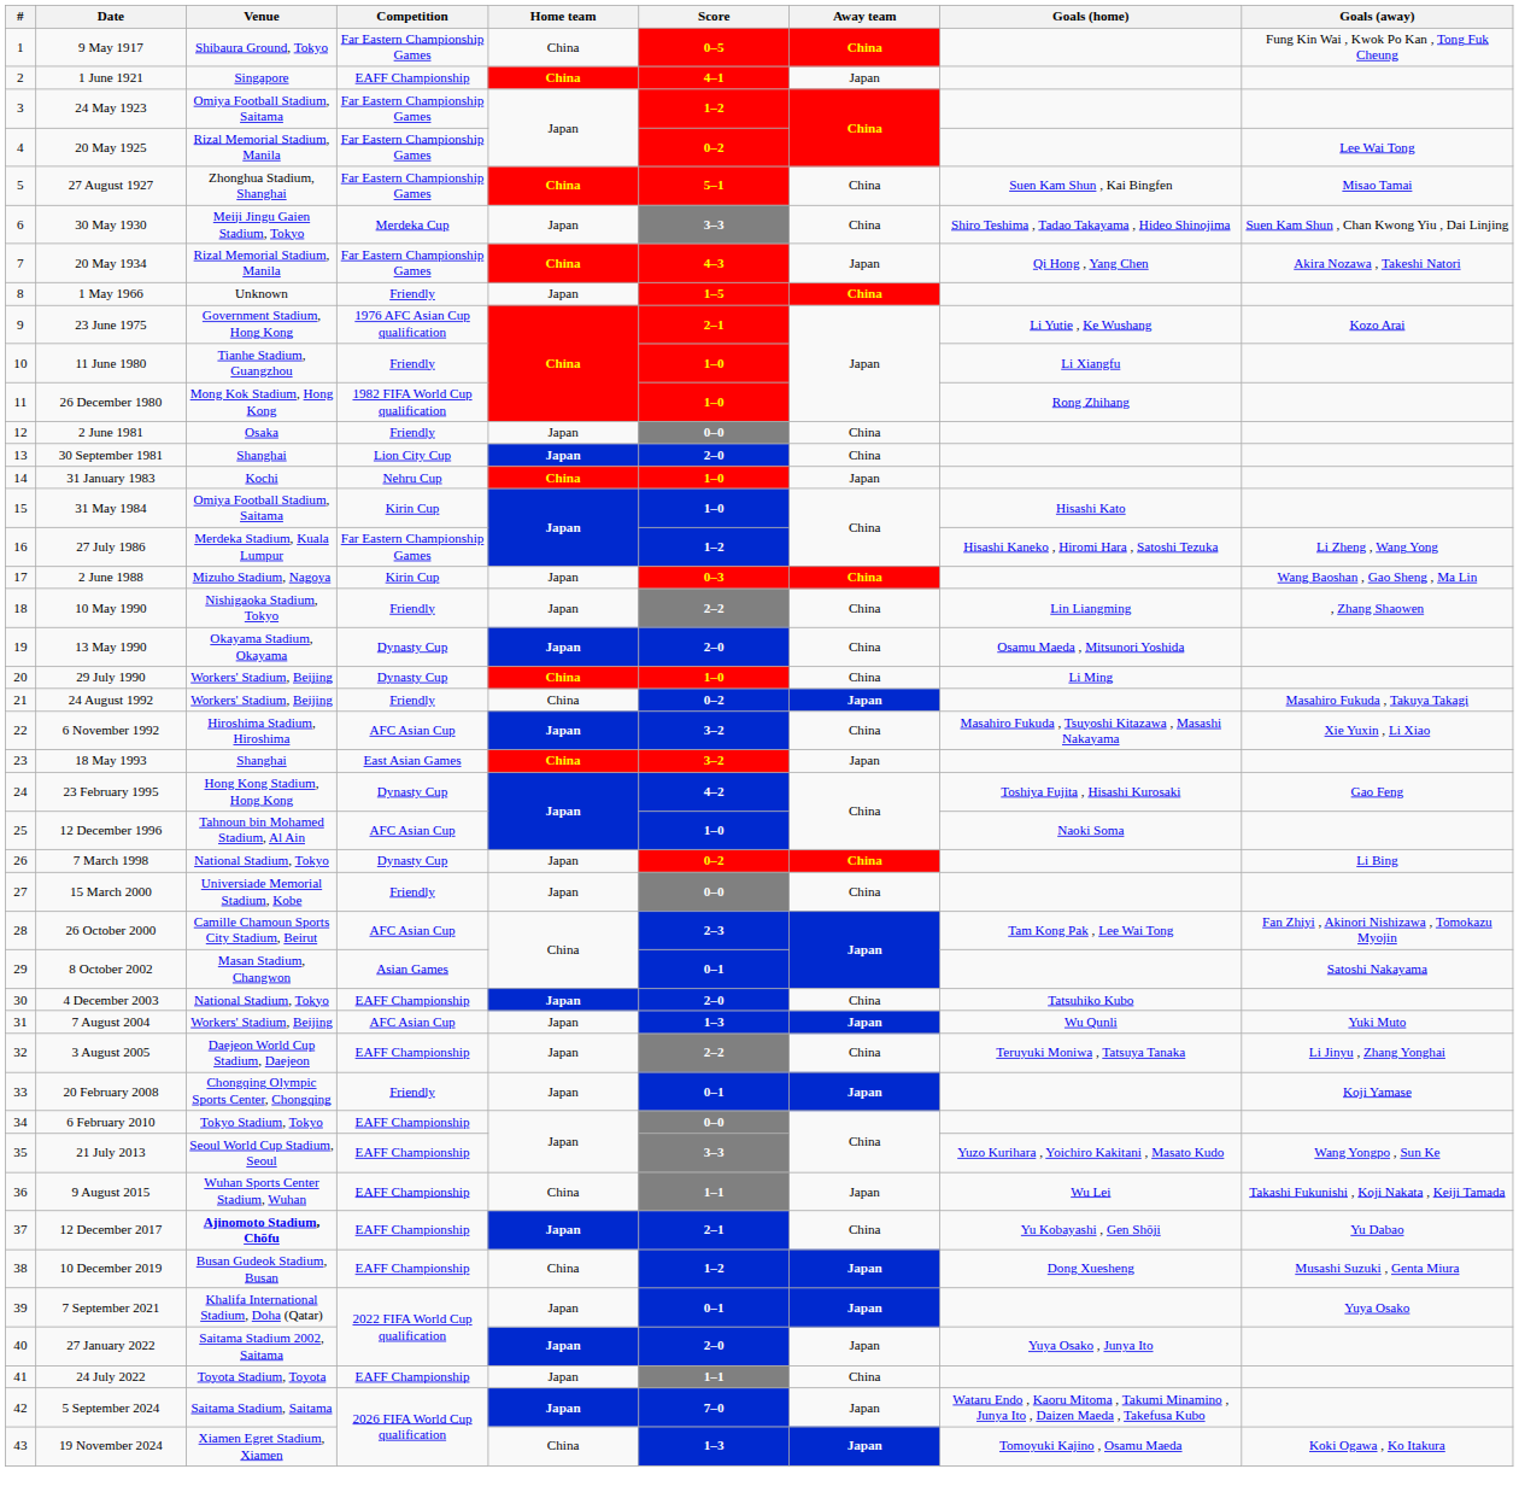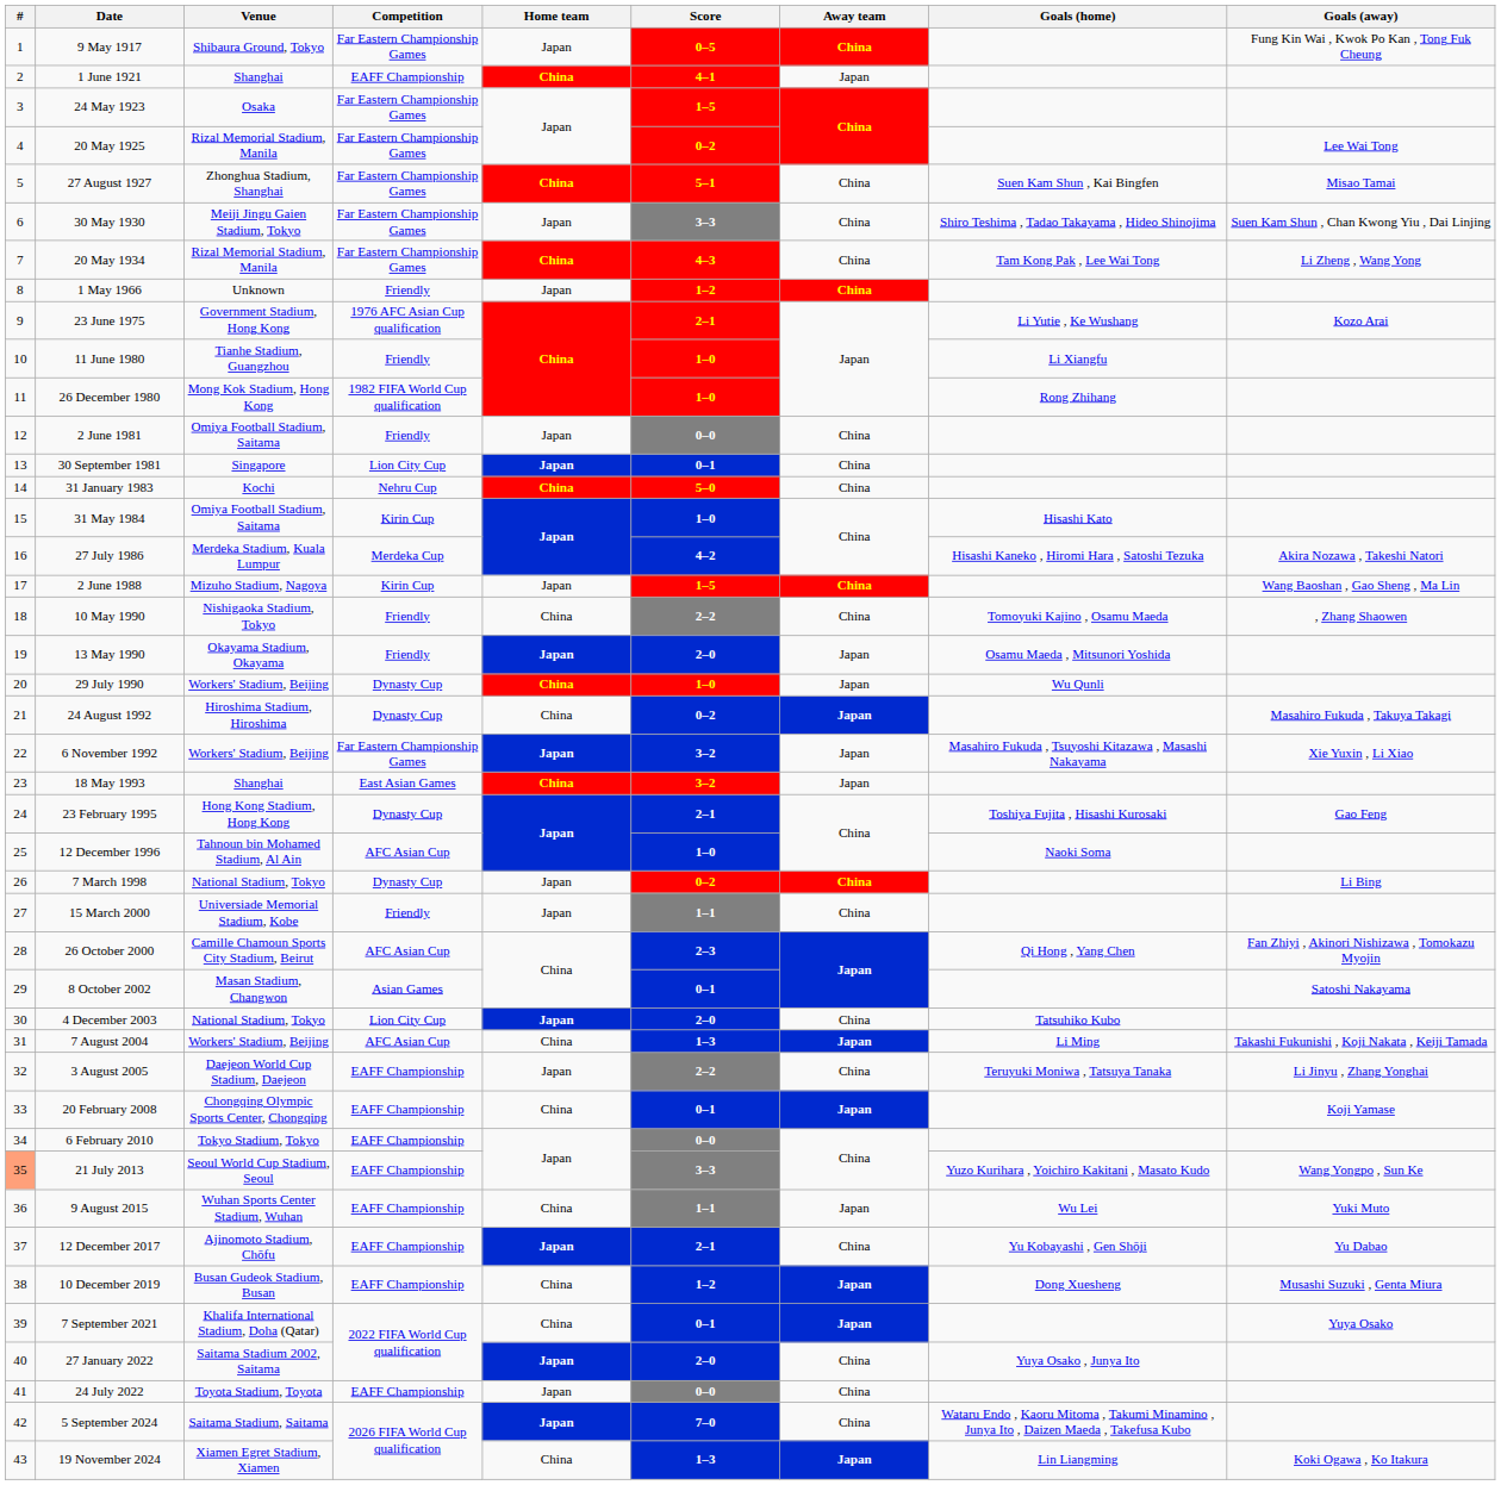9 May 1917 | Home team: China -> Japan
1 June 1921 | Venue: Singapore -> Shanghai
24 May 1923 | Venue: Omiya Football Stadium, Saitama -> Osaka
24 May 1923 | Score: 1–2 -> 1–5
30 May 1930 | Competition: Merdeka Cup -> Far Eastern Championship Games
20 May 1934 | Away team: Japan -> China
20 May 1934 | Goals (home): Qi Hong , Yang Chen -> Tam Kong Pak , Lee Wai Tong
20 May 1934 | Goals (away): Akira Nozawa , Takeshi Natori -> Li Zheng , Wang Yong
1 May 1966 | Score: 1–5 -> 1–2
2 June 1981 | Venue: Osaka -> Omiya Football Stadium, Saitama
30 September 1981 | Venue: Shanghai -> Singapore
30 September 1981 | Score: 2–0 -> 0–1
31 January 1983 | Score: 1–0 -> 5–0
31 January 1983 | Away team: Japan -> China
27 July 1986 | Competition: Far Eastern Championship Games -> Merdeka Cup
27 July 1986 | Score: 1–2 -> 4–2
27 July 1986 | Goals (away): Li Zheng , Wang Yong -> Akira Nozawa , Takeshi Natori
2 June 1988 | Score: 0–3 -> 1–5
10 May 1990 | Home team: Japan -> China
10 May 1990 | Goals (home): Lin Liangming -> Tomoyuki Kajino , Osamu Maeda
13 May 1990 | Competition: Dynasty Cup -> Friendly
13 May 1990 | Away team: China -> Japan
29 July 1990 | Away team: China -> Japan
29 July 1990 | Goals (home): Li Ming -> Wu Qunli
24 August 1992 | Venue: Workers' Stadium, Beijing -> Hiroshima Stadium, Hiroshima
24 August 1992 | Competition: Friendly -> Dynasty Cup
6 November 1992 | Venue: Hiroshima Stadium, Hiroshima -> Workers' Stadium, Beijing
6 November 1992 | Competition: AFC Asian Cup -> Far Eastern Championship Games
6 November 1992 | Away team: China -> Japan
23 February 1995 | Score: 4–2 -> 2–1
15 March 2000 | Score: 0–0 -> 1–1
26 October 2000 | Goals (home): Tam Kong Pak , Lee Wai Tong -> Qi Hong , Yang Chen
4 December 2003 | Competition: EAFF Championship -> Lion City Cup
7 August 2004 | Home team: Japan -> China
7 August 2004 | Goals (home): Wu Qunli -> Li Ming
7 August 2004 | Goals (away): Yuki Muto -> Takashi Fukunishi , Koji Nakata , Keiji Tamada
20 February 2008 | Competition: Friendly -> EAFF Championship
20 February 2008 | Home team: Japan -> China
21 July 2013 | #: no background -> lightsalmon background
9 August 2015 | Goals (away): Takashi Fukunishi , Koji Nakata , Keiji Tamada -> Yuki Muto
12 December 2017 | Venue: bold -> normal
7 September 2021 | Home team: Japan -> China
27 January 2022 | Away team: Japan -> China
24 July 2022 | Score: 1–1 -> 0–0
5 September 2024 | Away team: Japan -> China
19 November 2024 | Goals (home): Tomoyuki Kajino , Osamu Maeda -> Lin Liangming
